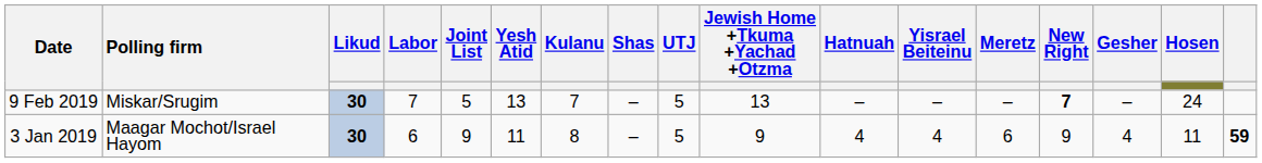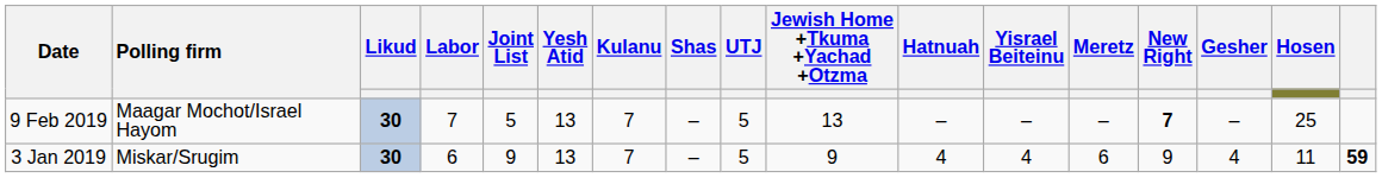9 Feb 2019 | Polling firm: Miskar/Srugim -> Maagar Mochot/Israel Hayom
9 Feb 2019 | Hosen: 24 -> 25
3 Jan 2019 | Polling firm: Maagar Mochot/Israel Hayom -> Miskar/Srugim
3 Jan 2019 | Yesh Atid: 11 -> 13
3 Jan 2019 | Kulanu: 8 -> 7
